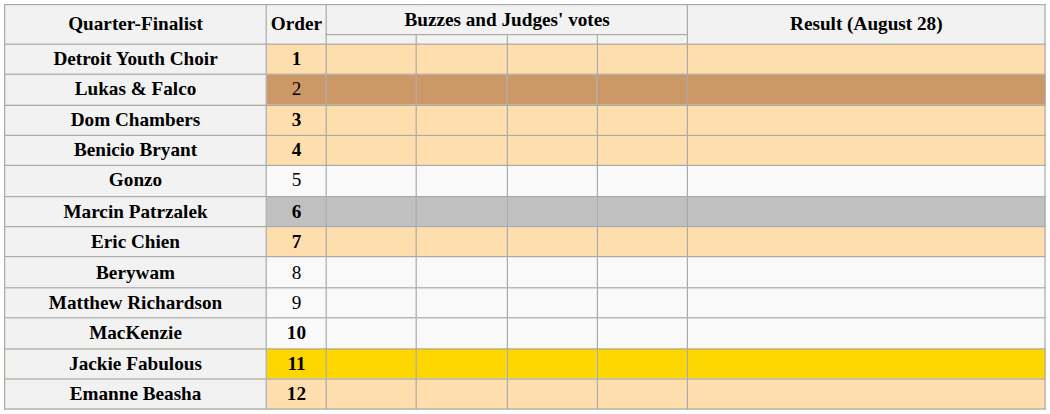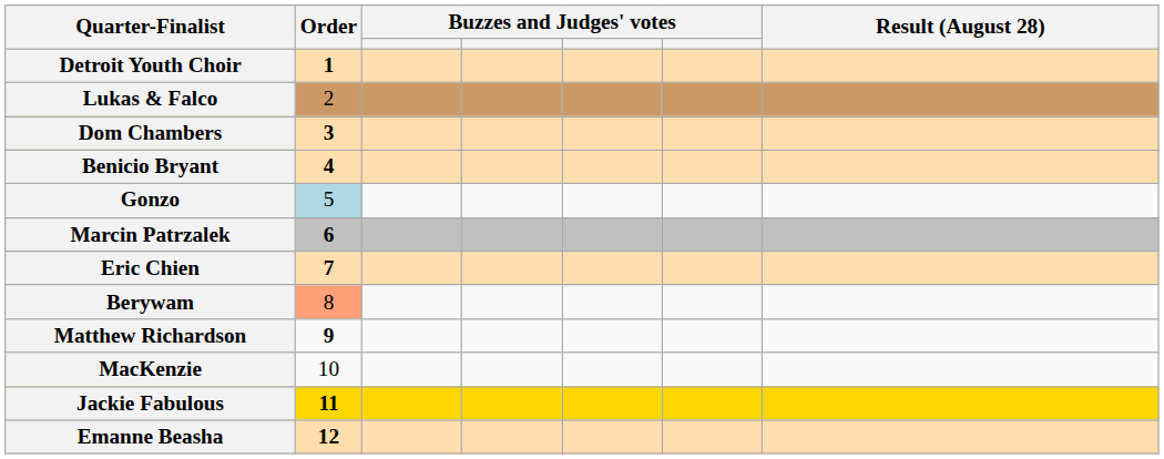Gonzo | Order: no background -> lightblue background
Berywam | Order: no background -> lightsalmon background
Matthew Richardson | Order: normal -> bold
MacKenzie | Order: bold -> normal
